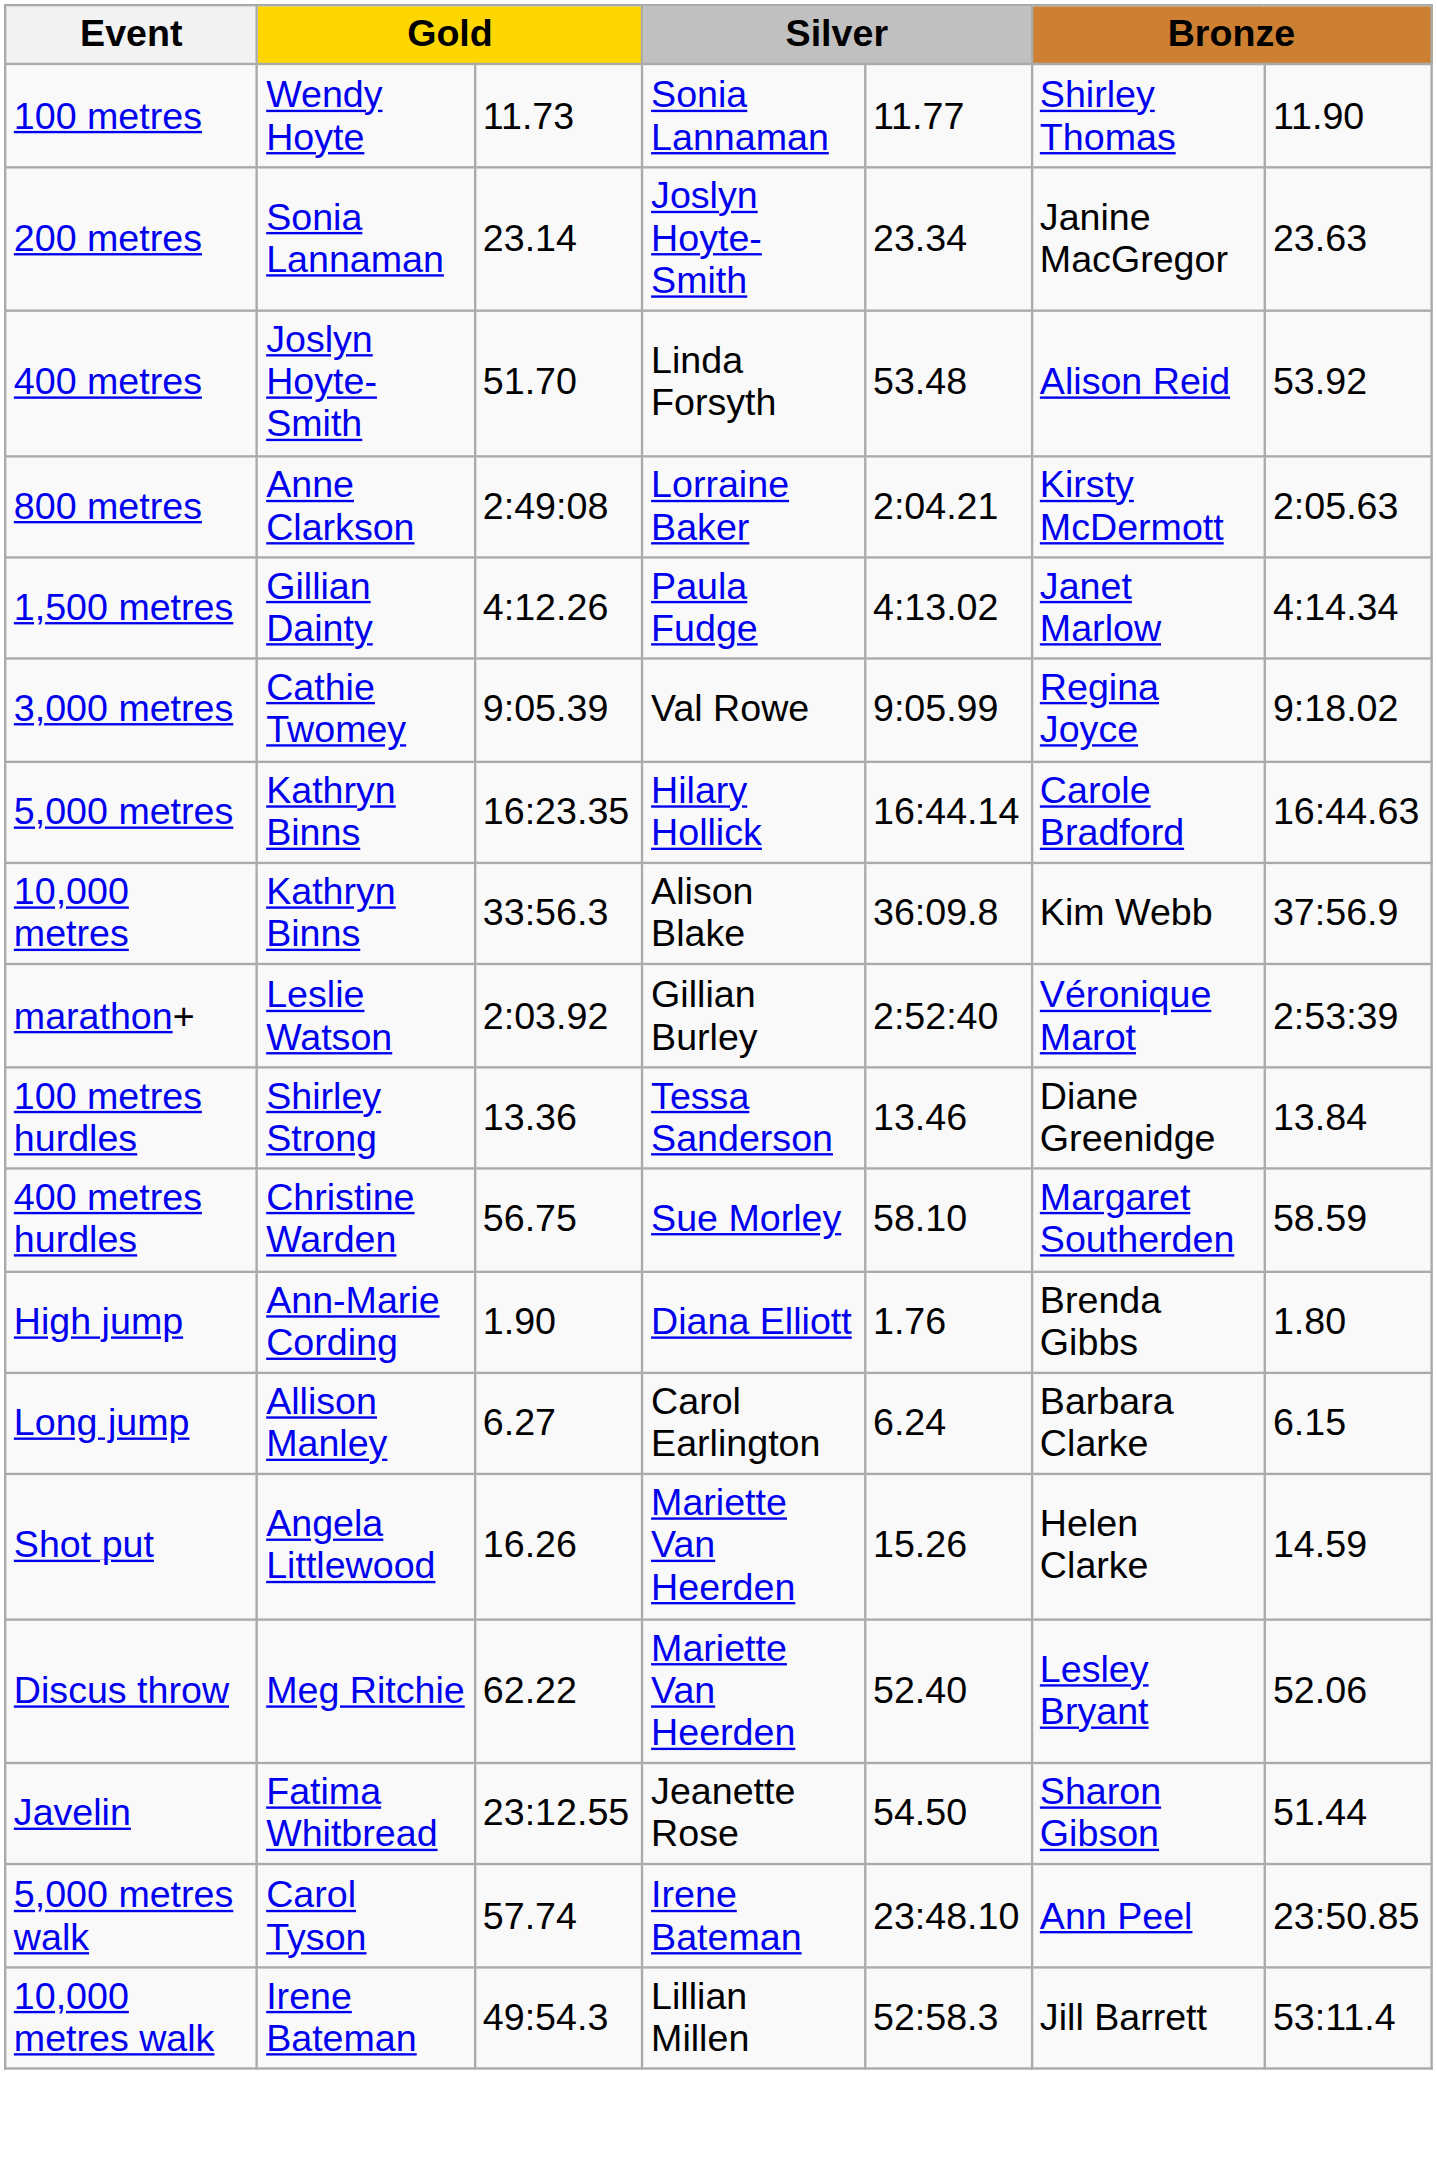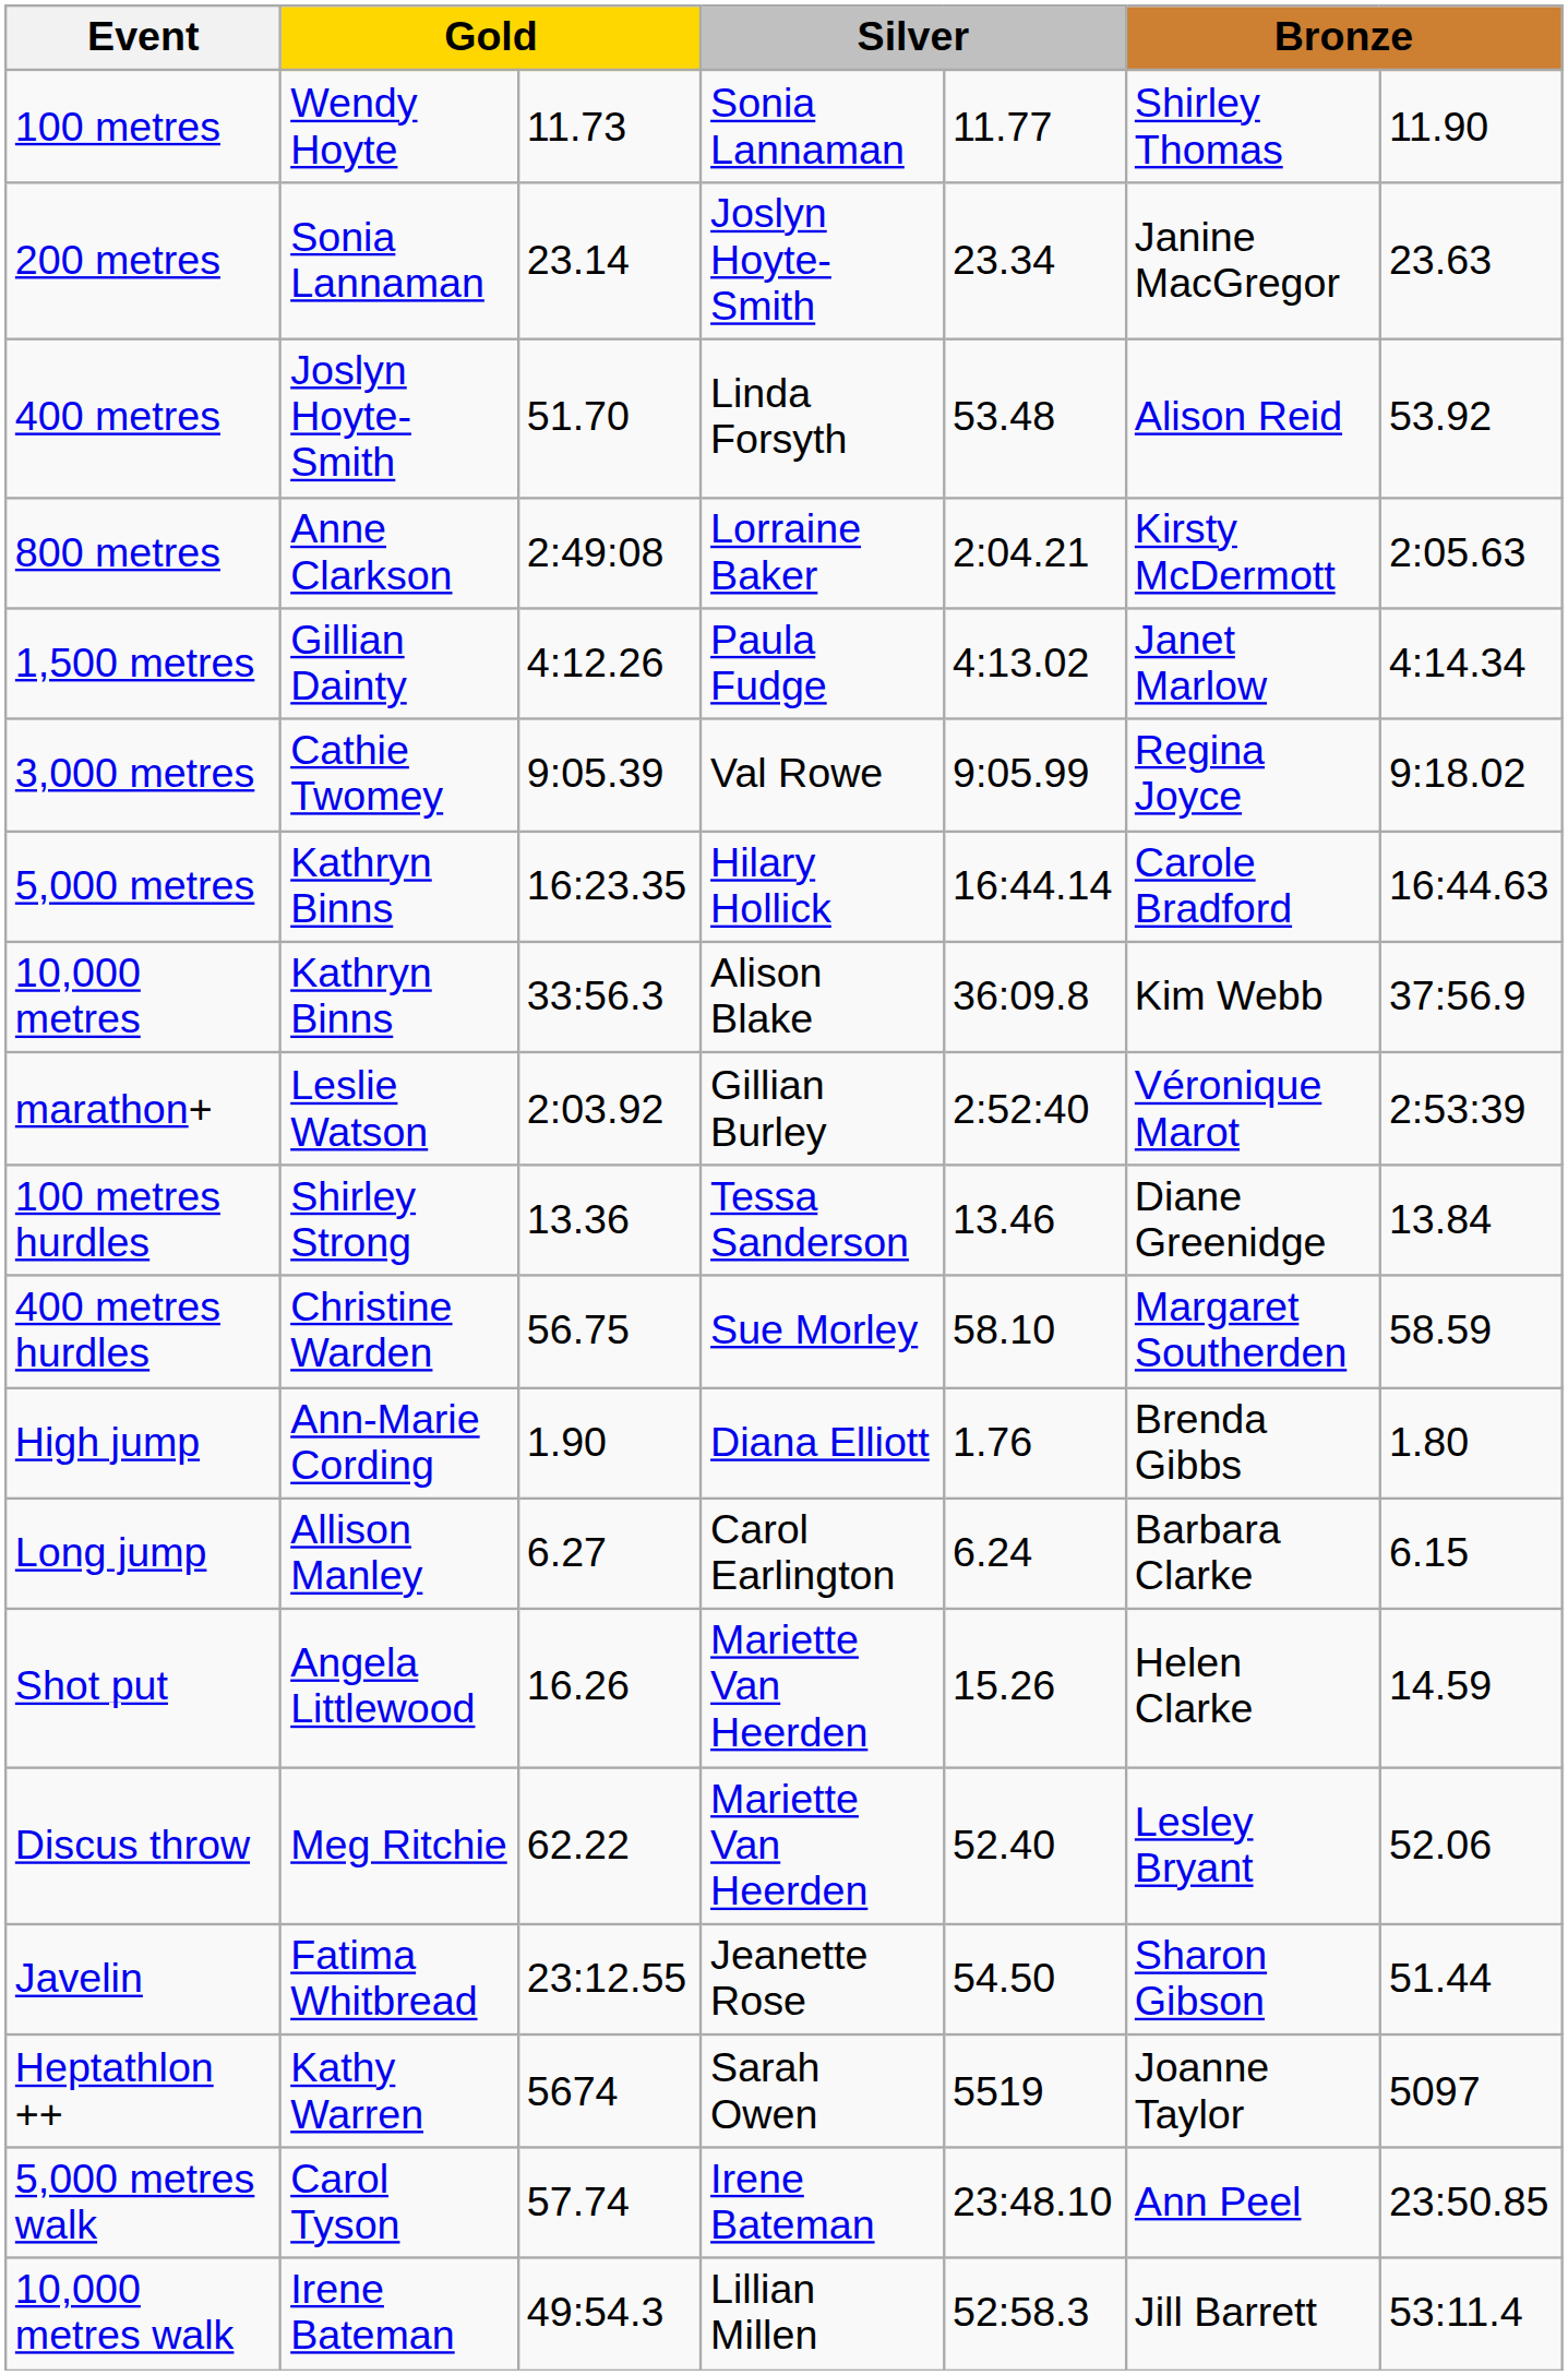+ row: Heptathlon ++ | Kathy Warren | 5674 | Sarah Owen | 5519 | Joanne Taylor | 5097
